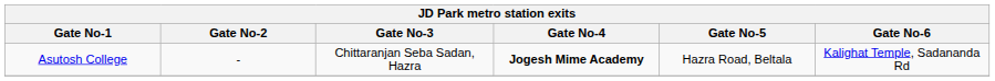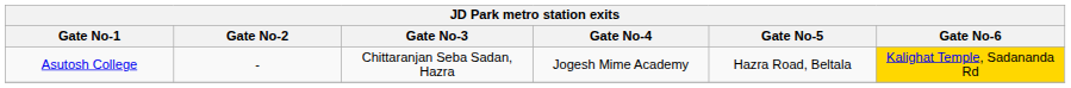Asutosh College | Gate No-4: bold -> normal
Asutosh College | Gate No-6: no background -> gold background
